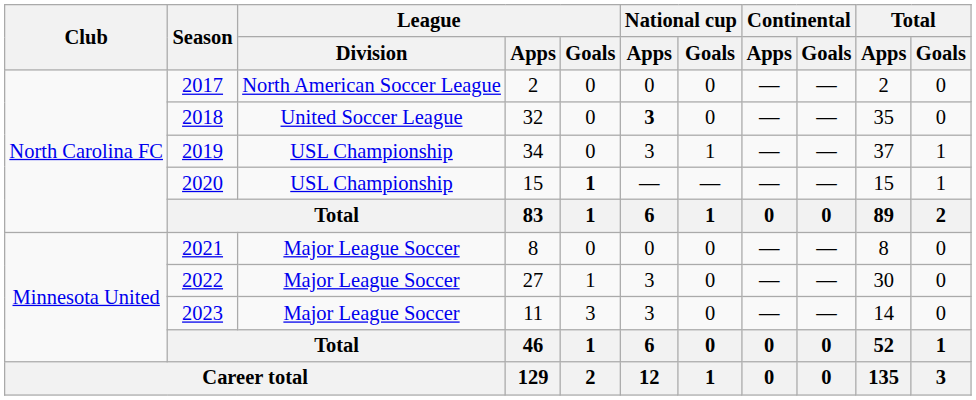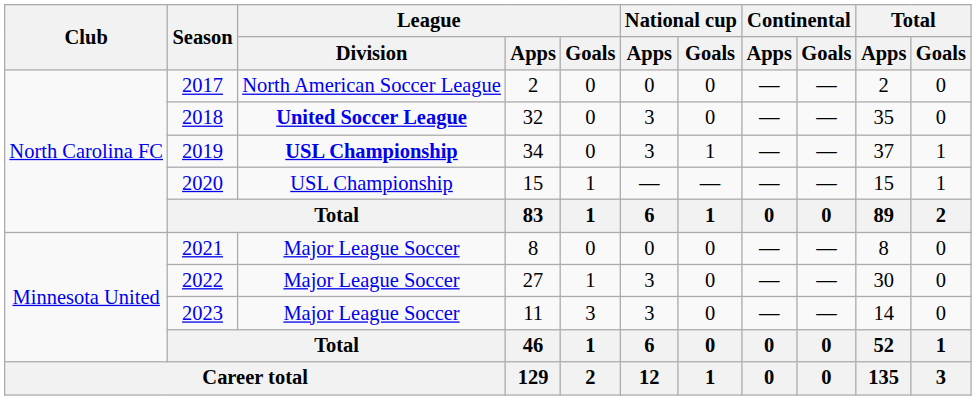2018 | League / Division: normal -> bold
2018 | National cup / Apps: bold -> normal
2019 | League / Division: normal -> bold
2020 | League / Goals: bold -> normal
